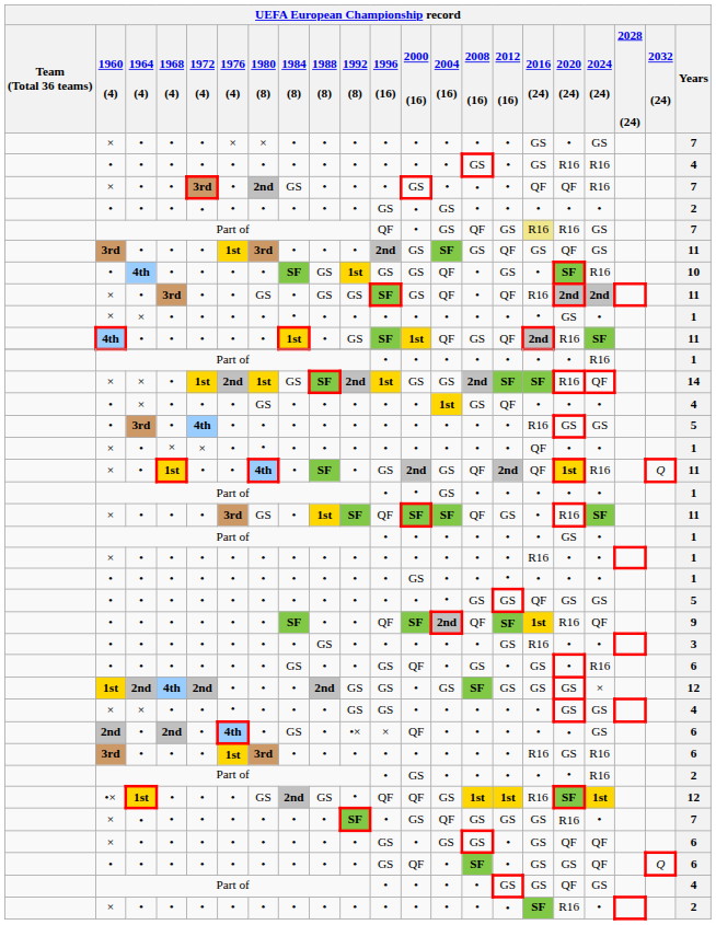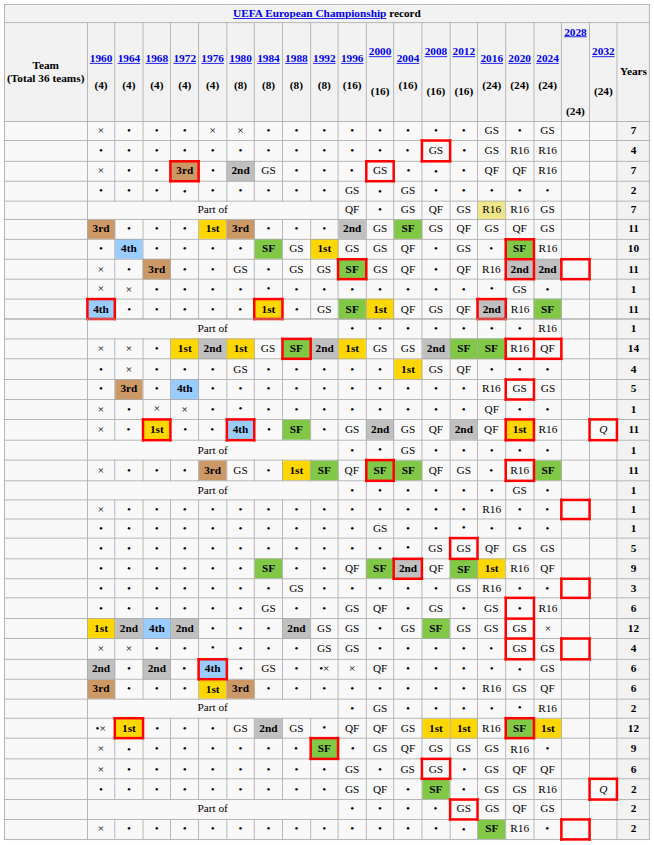row 31 | 2024 (24): R16 -> QF
row 34 | Years: 7 -> 9
row 36 | 2024 (24): QF -> R16
row 36 | Years: 6 -> 2
row 37 | Years: 4 -> 2
